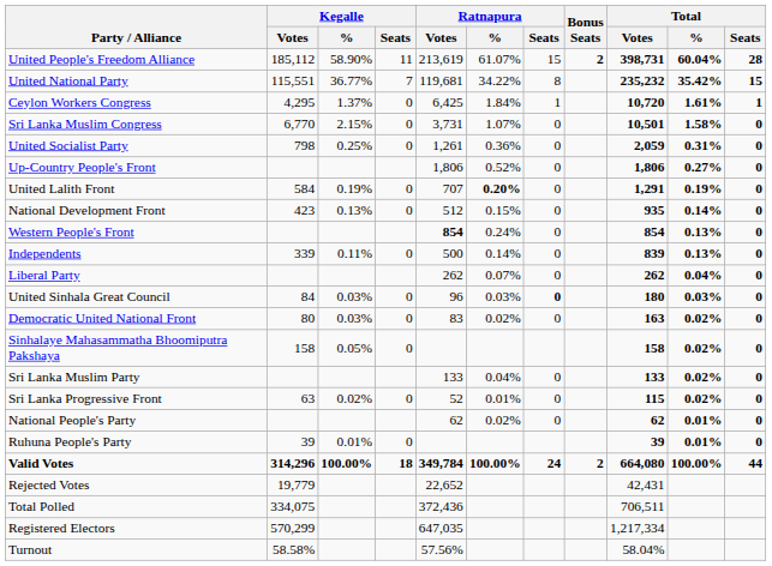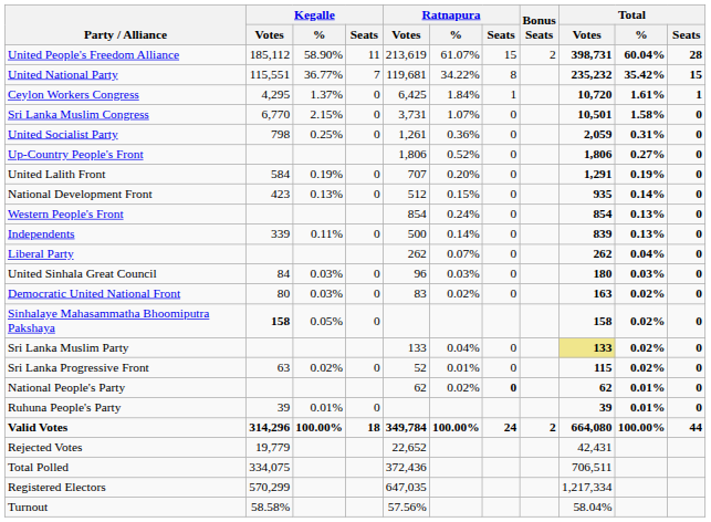United People's Freedom Alliance | Bonus Seats: bold -> normal
United Lalith Front | Ratnapura / %: bold -> normal
Western People's Front | Ratnapura / Votes: bold -> normal
United Sinhala Great Council | Ratnapura / Seats: bold -> normal
Sinhalaye Mahasammatha Bhoomiputra Pakshaya | Kegalle / Votes: normal -> bold
Sri Lanka Muslim Party | Total / Votes: no background -> khaki background
National People's Party | Ratnapura / Seats: normal -> bold
